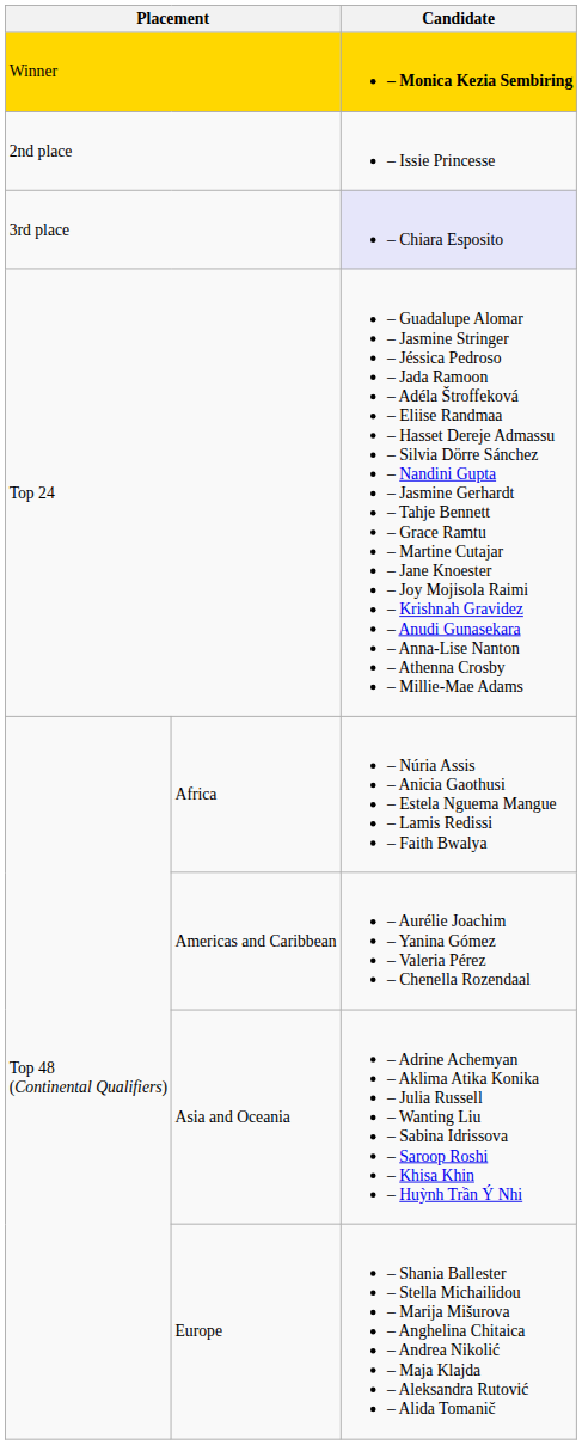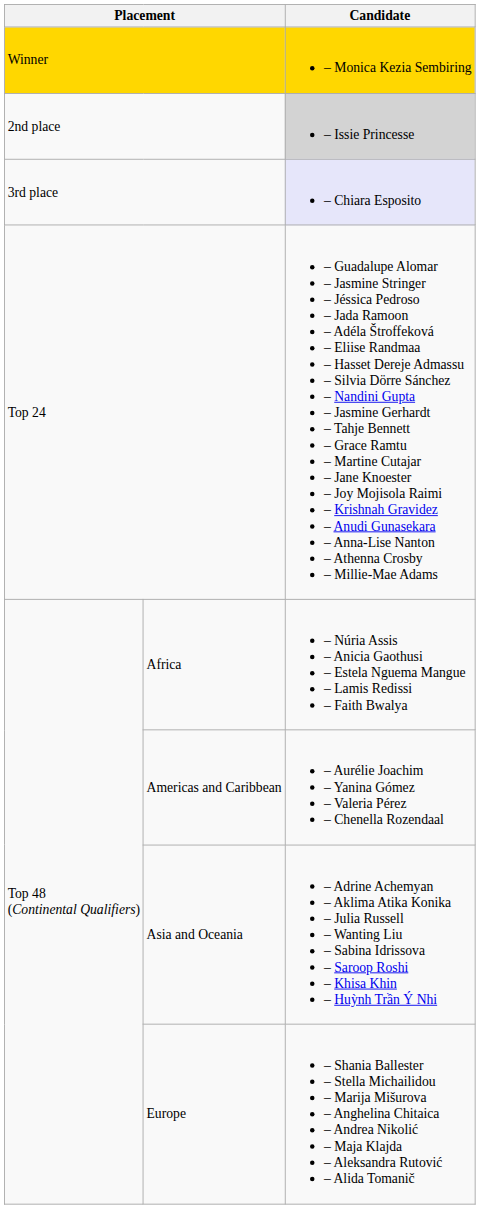Winner | Candidate: bold -> normal
2nd place | Candidate: no background -> lightgrey background
